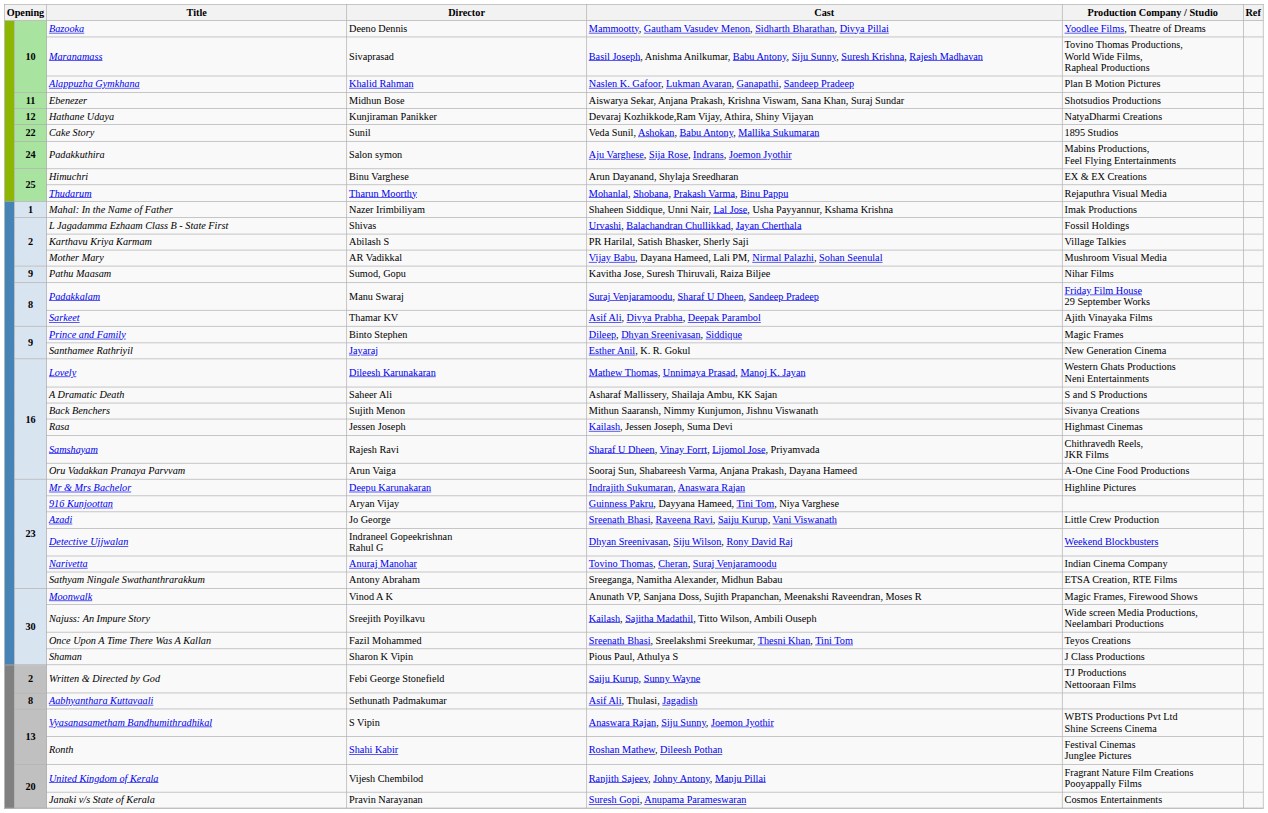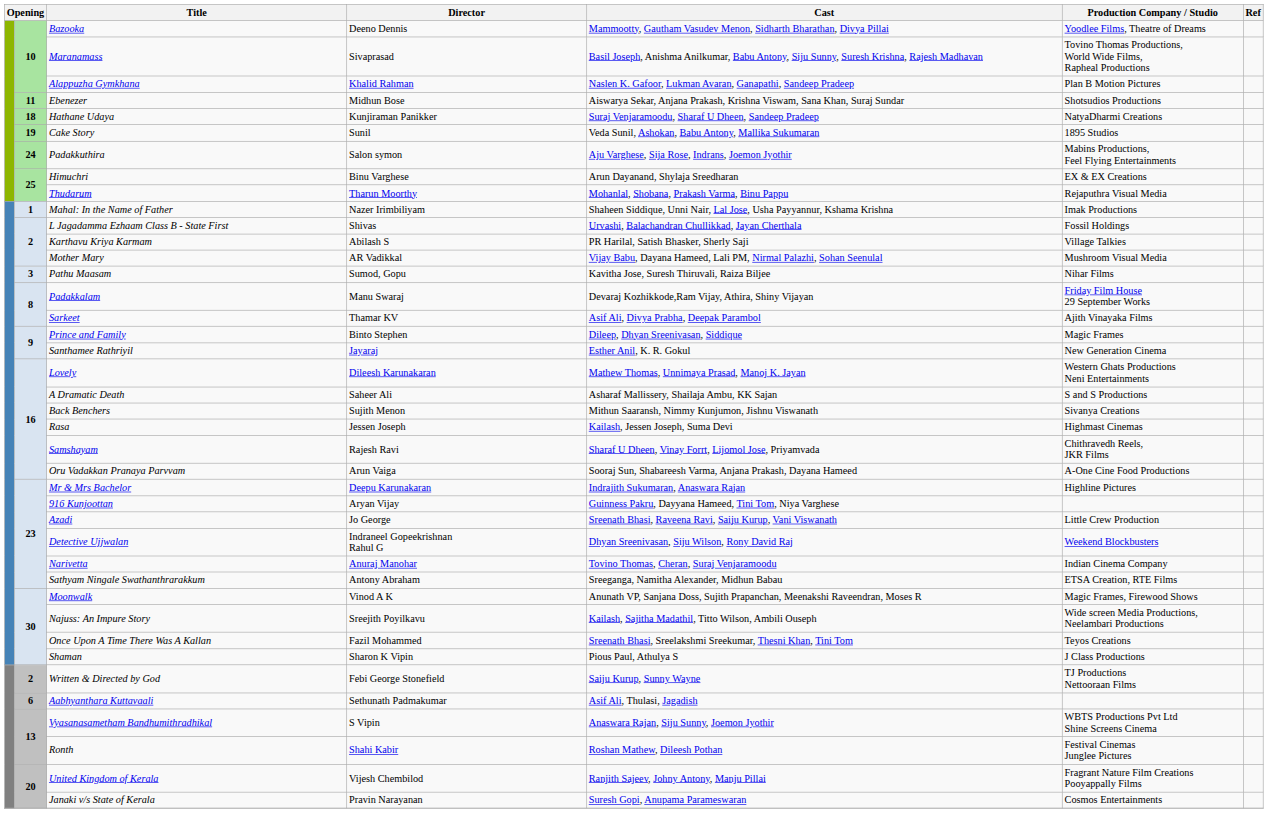Hathane Udaya | column 2: 12 -> 18
Hathane Udaya | Cast: Devaraj Kozhikkode,Ram Vijay, Athira, Shiny Vijayan -> Suraj Venjaramoodu, Sharaf U Dheen, Sandeep Pradeep
Cake Story | column 2: 22 -> 19
Pathu Maasam | column 2: 9 -> 3
Padakkalam | Cast: Suraj Venjaramoodu, Sharaf U Dheen, Sandeep Pradeep -> Devaraj Kozhikkode,Ram Vijay, Athira, Shiny Vijayan
Aabhyanthara Kuttavaali | column 2: 8 -> 6
